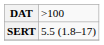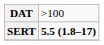SERT | column 2: normal -> bold
